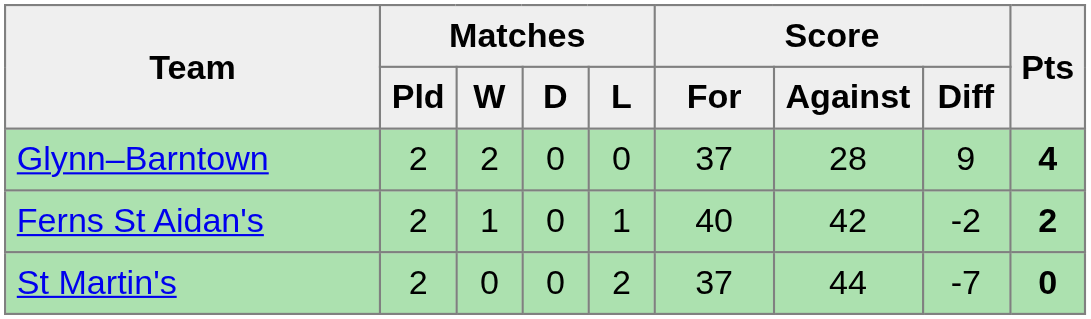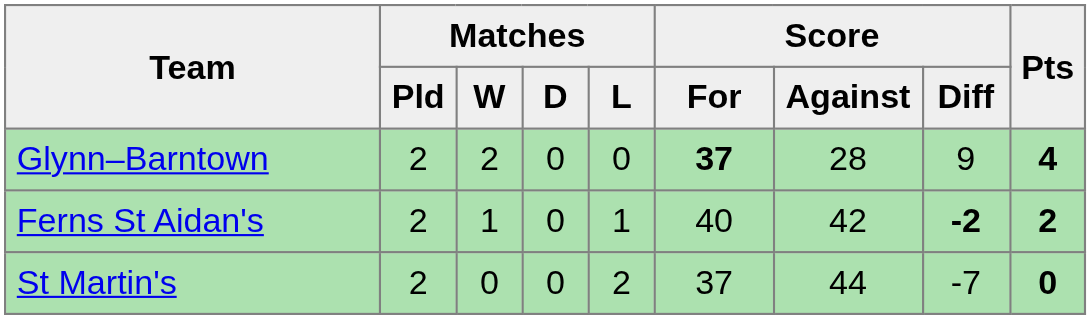Glynn–Barntown | Score / For: normal -> bold
Ferns St Aidan's | Score / Diff: normal -> bold
